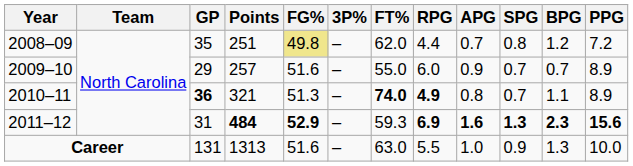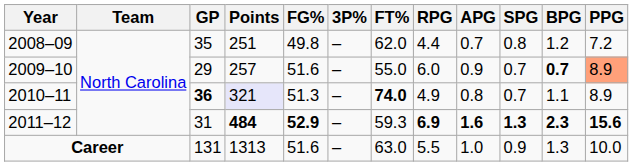2008–09 | FG%: khaki background -> no background
2009–10 | BPG: normal -> bold
2009–10 | PPG: no background -> lightsalmon background
2010–11 | Points: no background -> lavender background
2010–11 | RPG: bold -> normal
